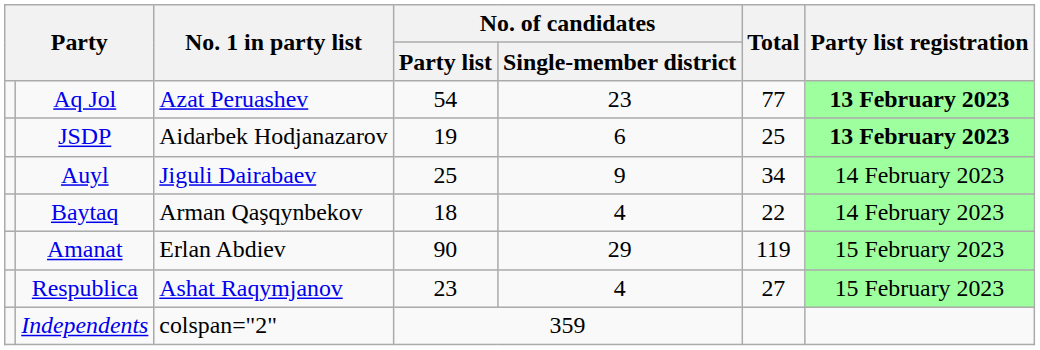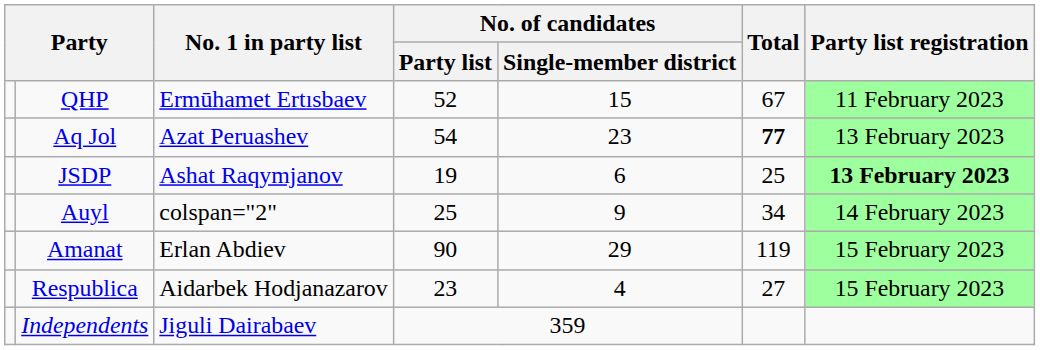+ row: QHP | Ermūhamet Ertısbaev | 52 | 15 | 67 | 11 February 2023
Aq Jol | Total: normal -> bold
Aq Jol | Party list registration: bold -> normal
JSDP | No. 1 in party list: Aidarbek Hodjanazarov -> Ashat Raqymjanov
Auyl | No. 1 in party list: Jiguli Dairabaev -> colspan="2"
- row: Baytaq | Arman Qaşqynbekov | 18 | 4 | 22 | 14 February 2023
Respublica | No. 1 in party list: Ashat Raqymjanov -> Aidarbek Hodjanazarov
Independents | No. 1 in party list: colspan="2" -> Jiguli Dairabaev
